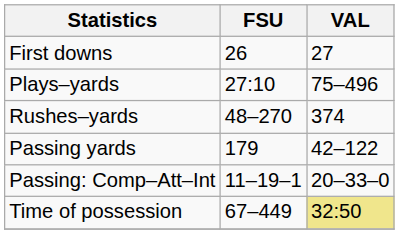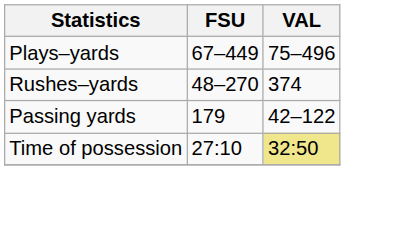- row: First downs | 26 | 27
Plays–yards | FSU: 27:10 -> 67–449
- row: Passing: Comp–Att–Int | 11–19–1 | 20–33–0
Time of possession | FSU: 67–449 -> 27:10
